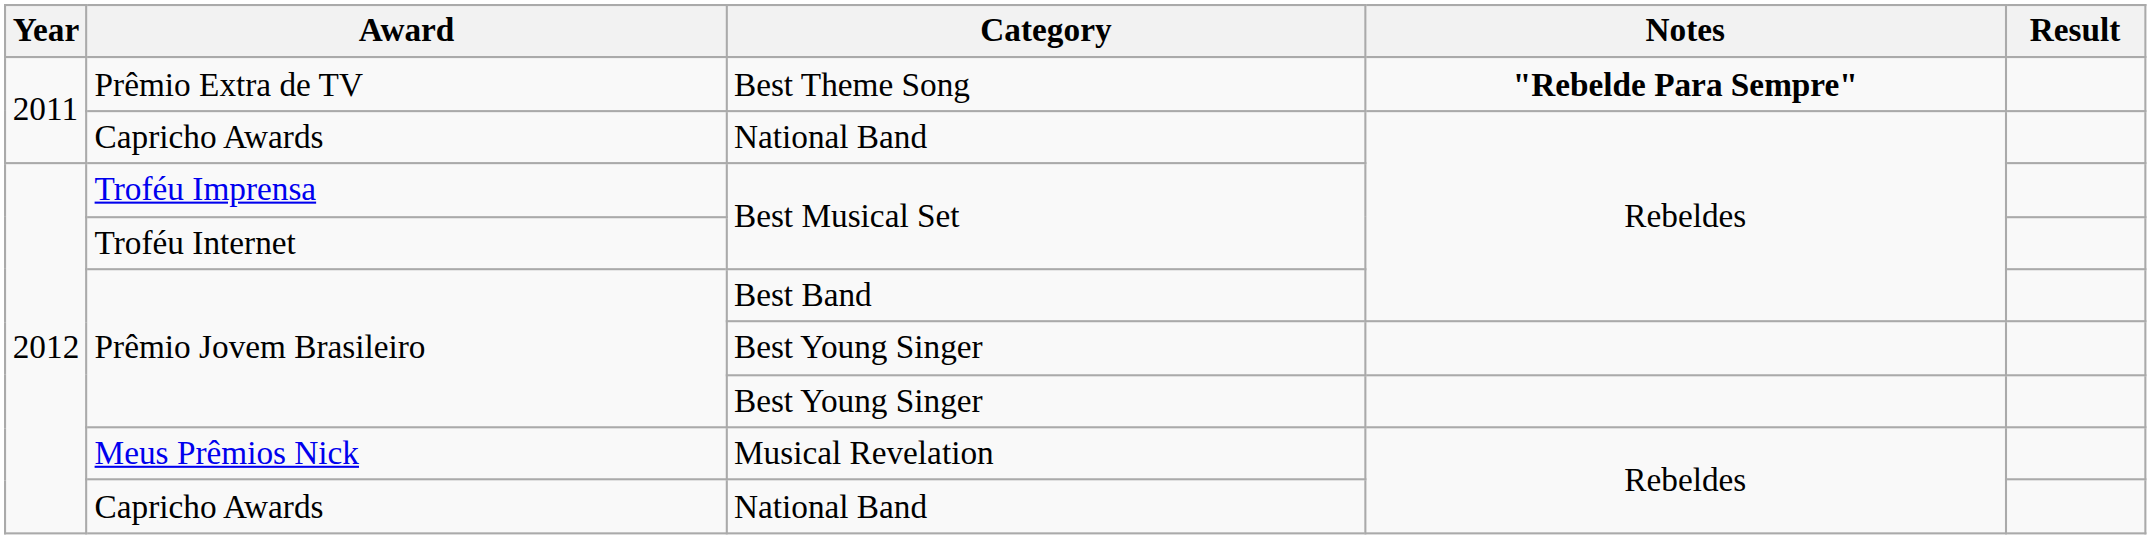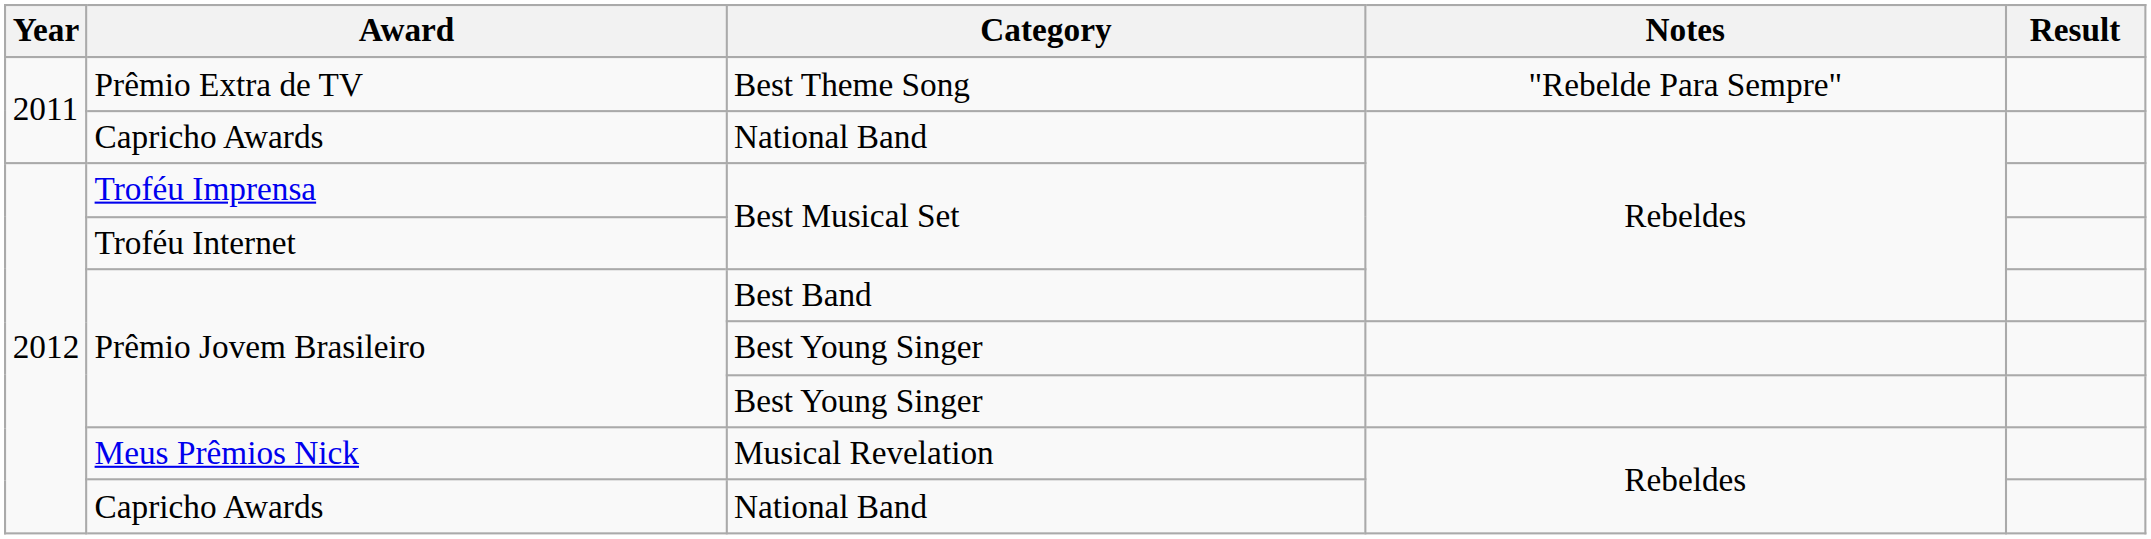Prêmio Extra de TV | Notes: bold -> normal
